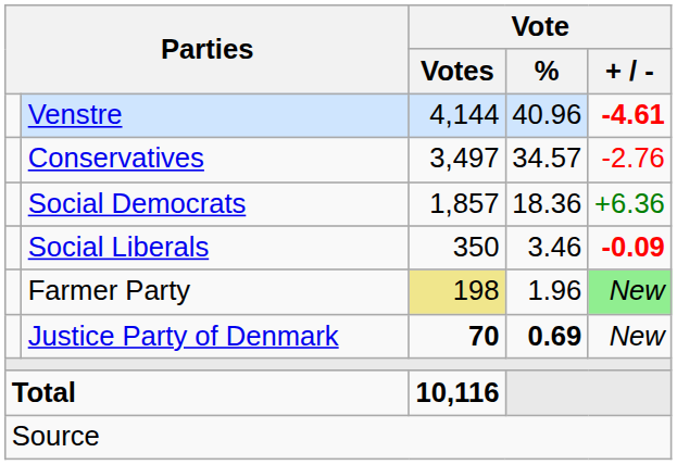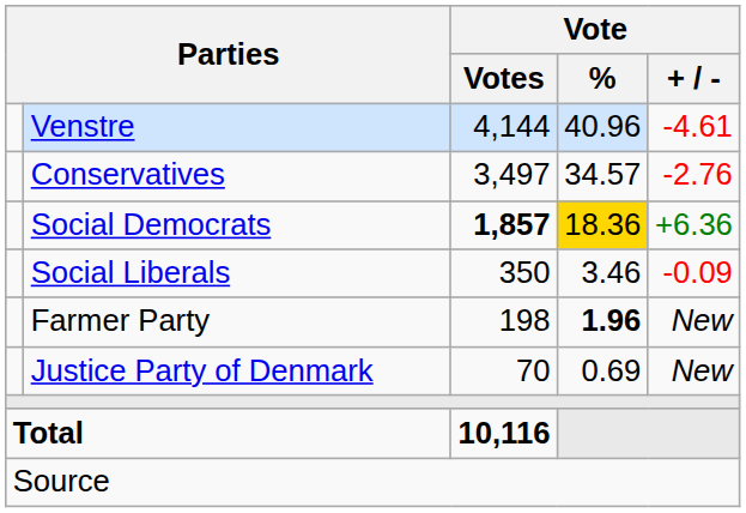Venstre | Vote / + / -: bold -> normal
Social Democrats | Vote / Votes: normal -> bold
Social Democrats | Vote / %: no background -> gold background
Social Liberals | Vote / + / -: bold -> normal
Farmer Party | Vote / Votes: khaki background -> no background
Farmer Party | Vote / %: normal -> bold
Farmer Party | Vote / + / -: lightgreen background -> no background
Justice Party of Denmark | Vote / Votes: bold -> normal
Justice Party of Denmark | Vote / %: bold -> normal
